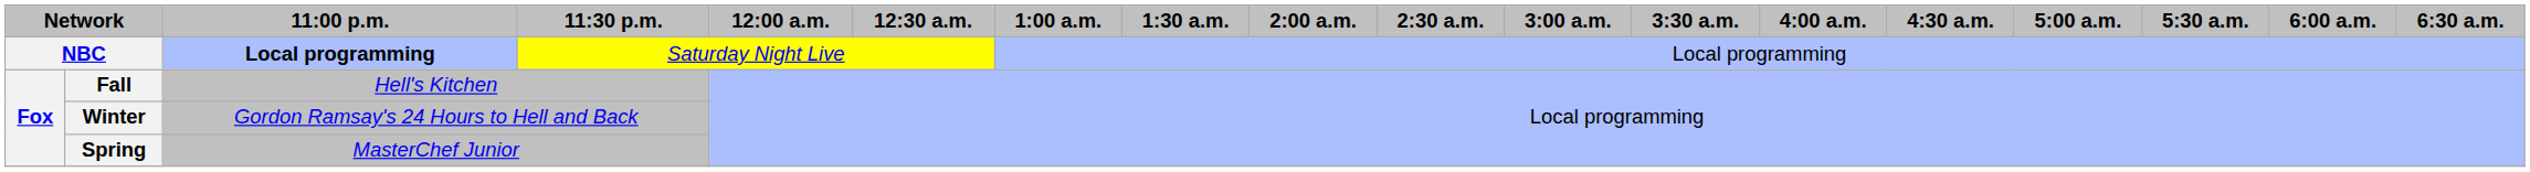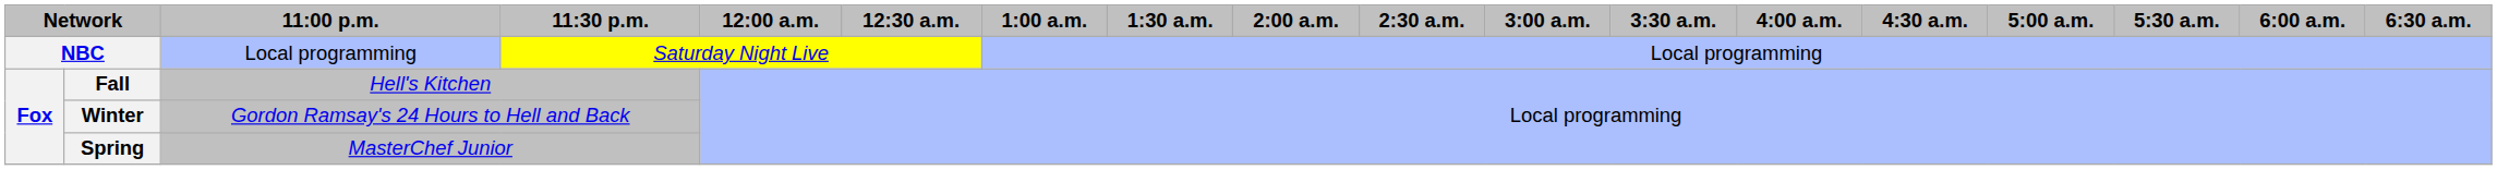NBC | 11:00 p.m.: bold -> normal
